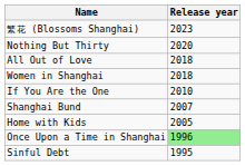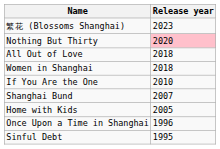Nothing But Thirty | Release year: no background -> pink background
Once Upon a Time in Shanghai | Release year: lightgreen background -> no background
